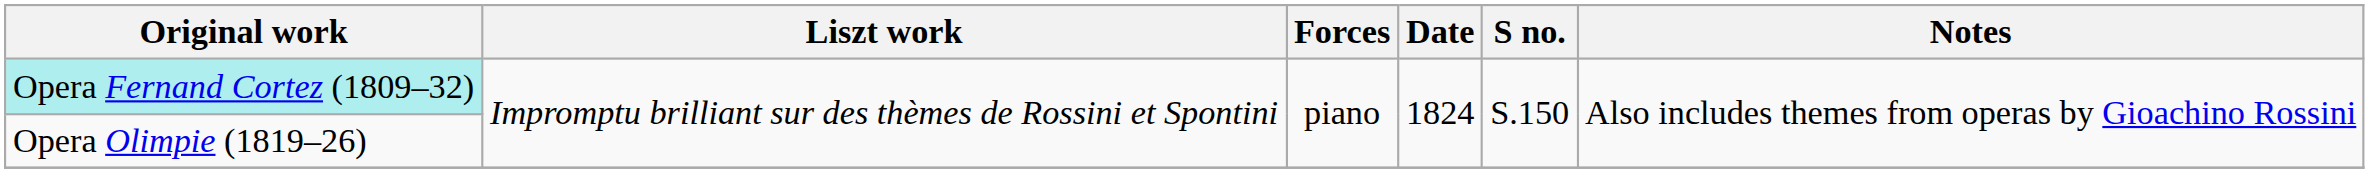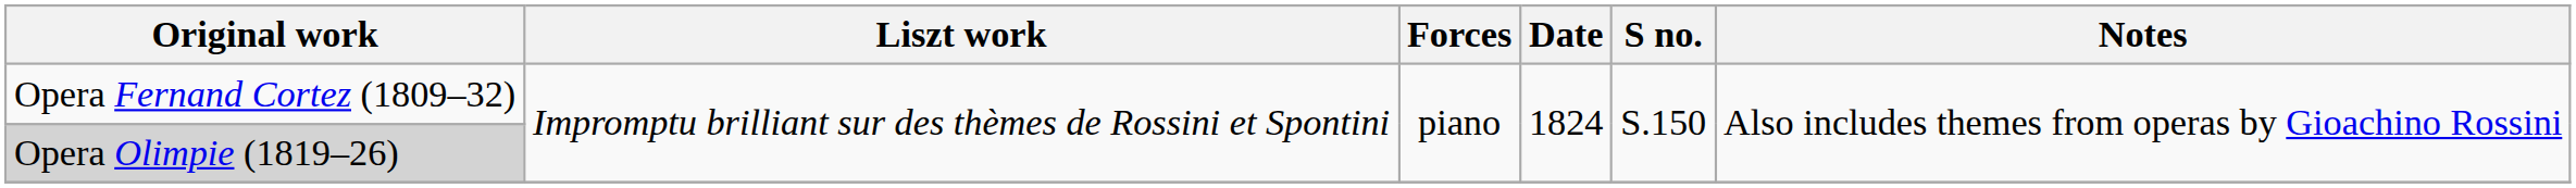Opera Fernand Cortez (1809–32) | Original work: paleturquoise background -> no background
Opera Olimpie (1819–26) | Original work: no background -> lightgrey background
